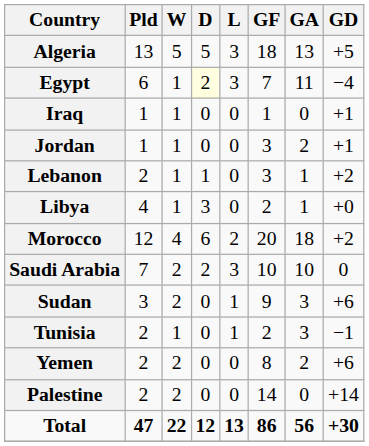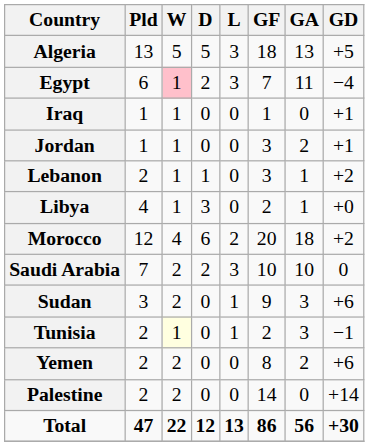Egypt | W: no background -> pink background
Egypt | D: lightyellow background -> no background
Tunisia | W: no background -> lightyellow background
